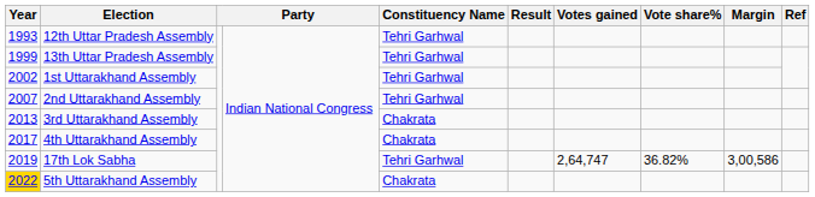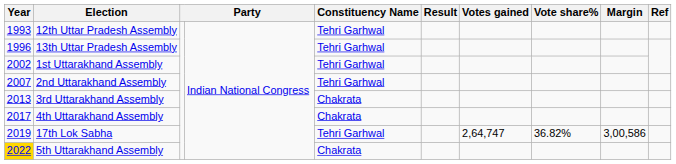13th Uttar Pradesh Assembly | Year: 1999 -> 1996
